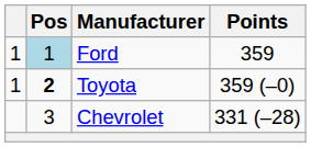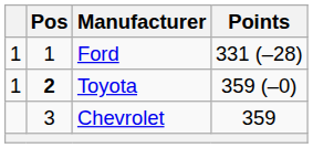Ford | Pos: lightblue background -> no background
Ford | Points: 359 -> 331 (–28)
Chevrolet | Points: 331 (–28) -> 359
